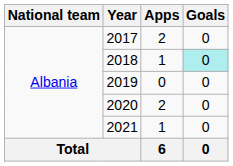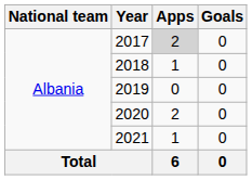2017 | Apps: no background -> lightgrey background
2018 | Goals: paleturquoise background -> no background
